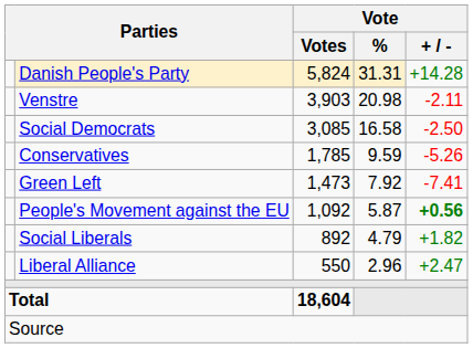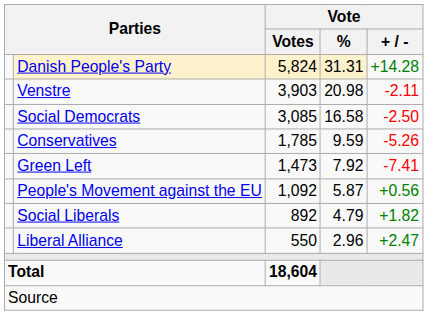People's Movement against the EU | Vote / + / -: bold -> normal
